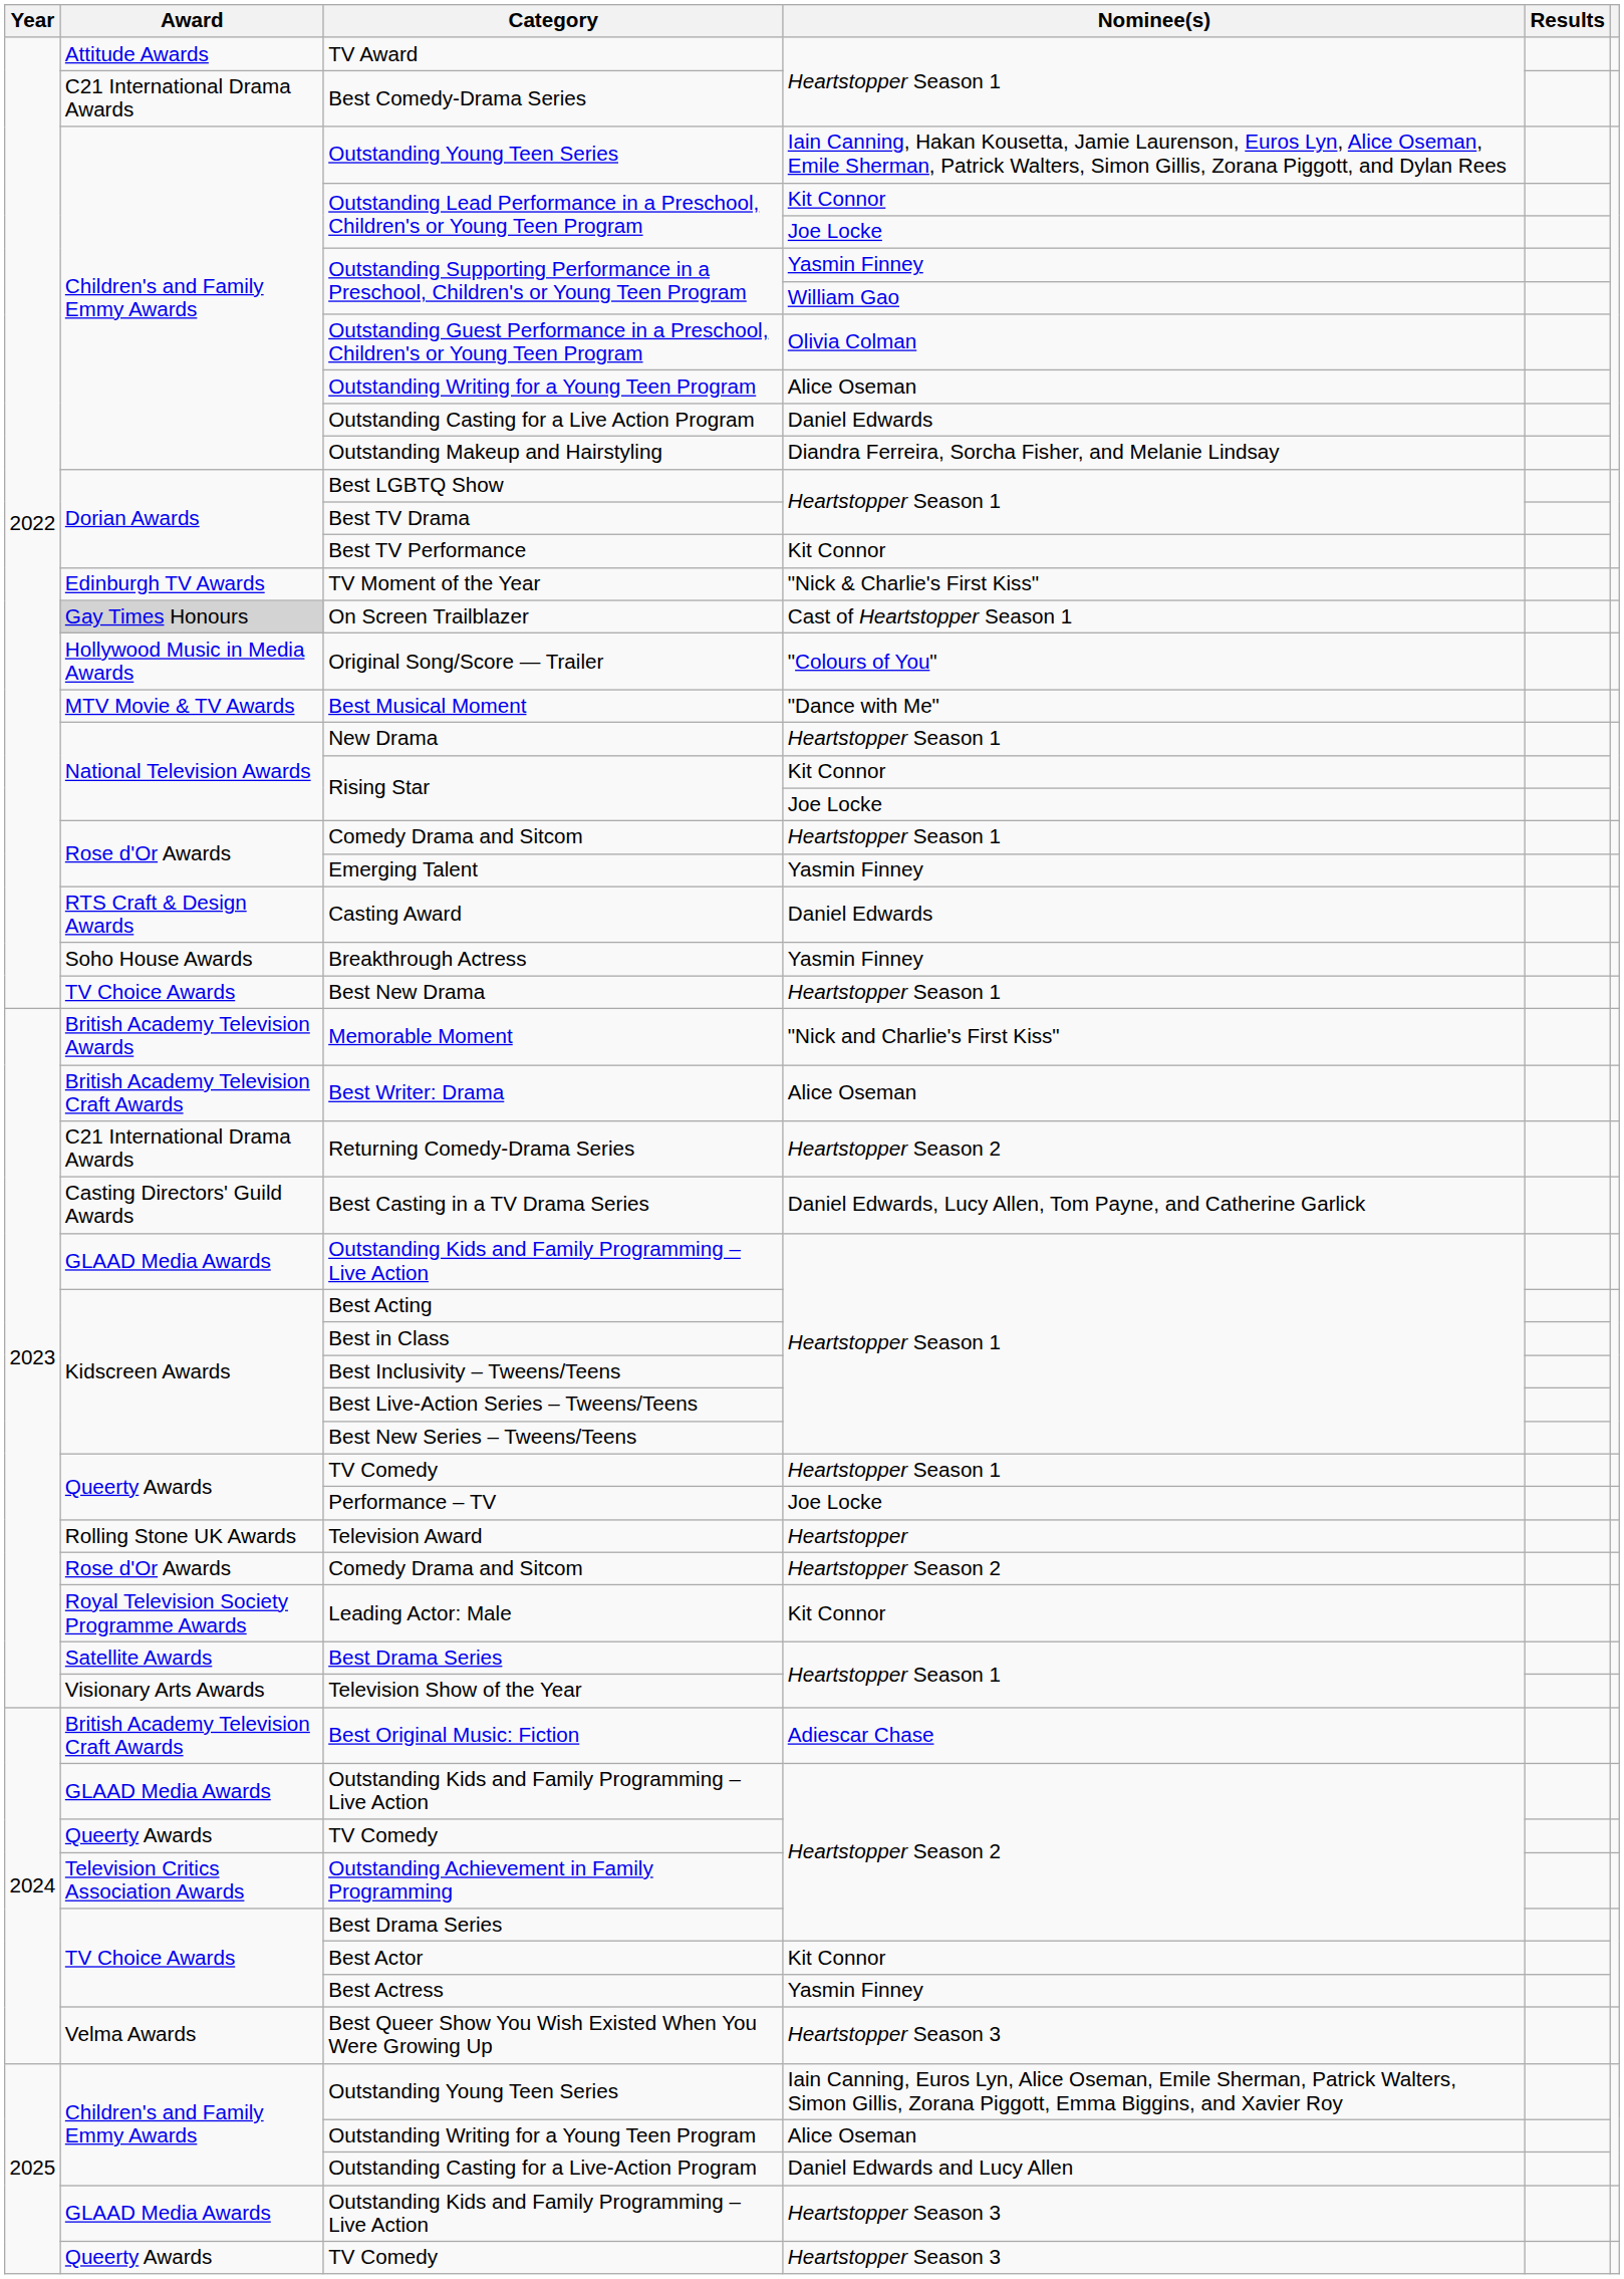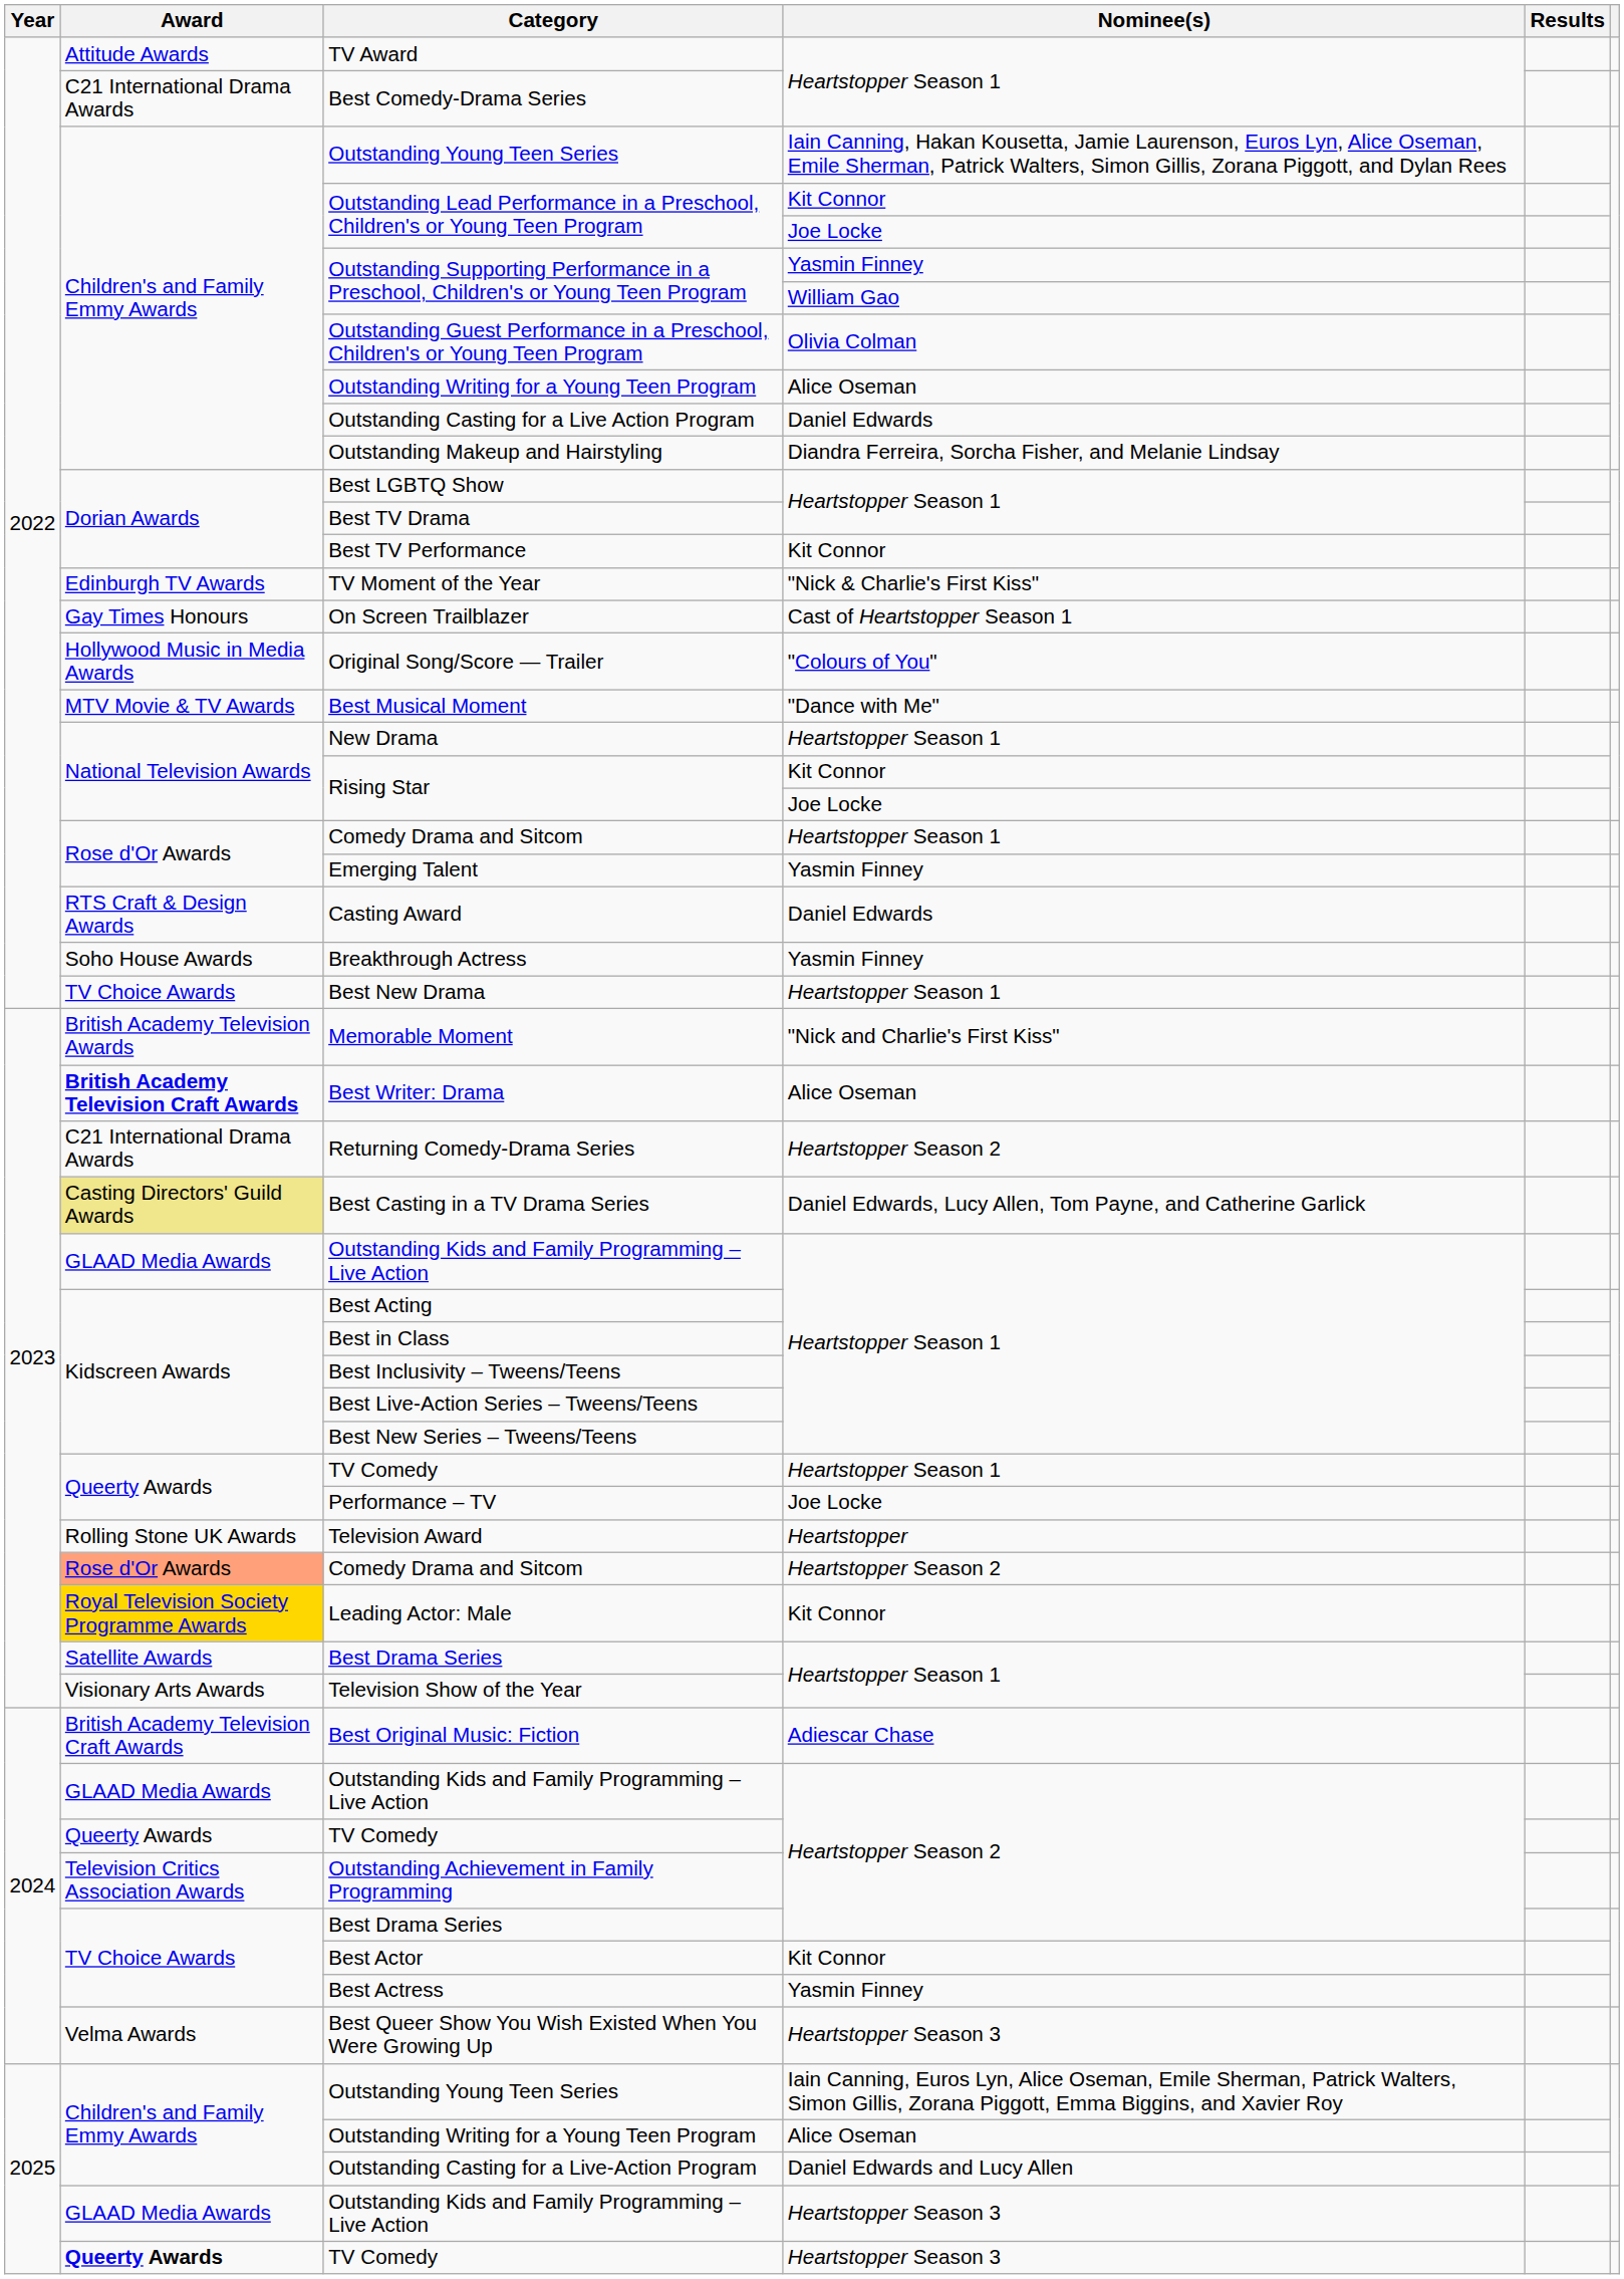On Screen Trailblazer | Award: lightgrey background -> no background
Best Writer: Drama | Award: normal -> bold
Best Casting in a TV Drama Series | Award: no background -> khaki background
Comedy Drama and Sitcom / Heartstopper Season 2 | Award: no background -> lightsalmon background
Leading Actor: Male | Award: no background -> gold background
TV Comedy / Heartstopper Season 3 | Award: normal -> bold
